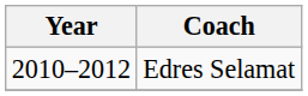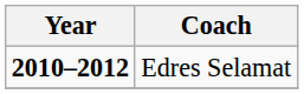Edres Selamat | Year: normal -> bold
